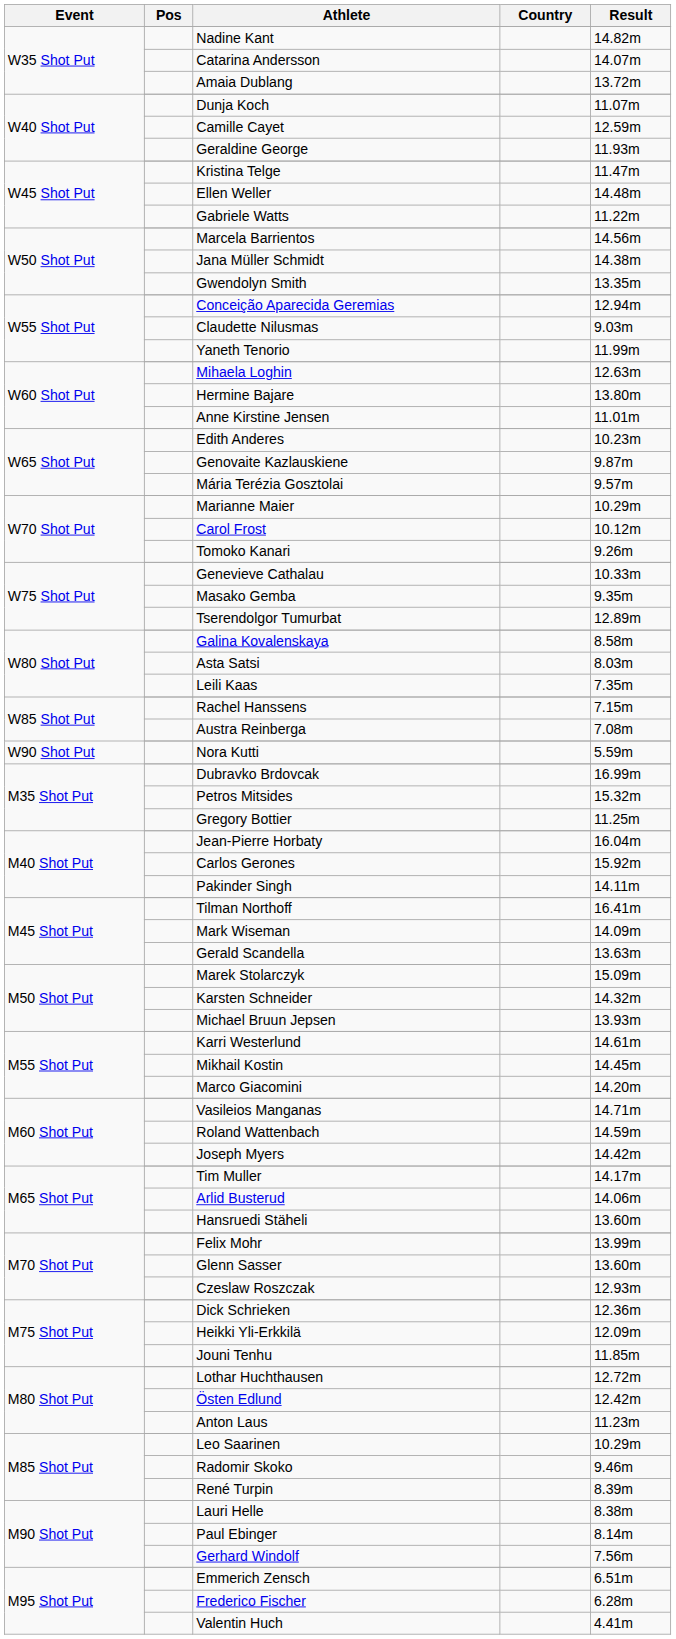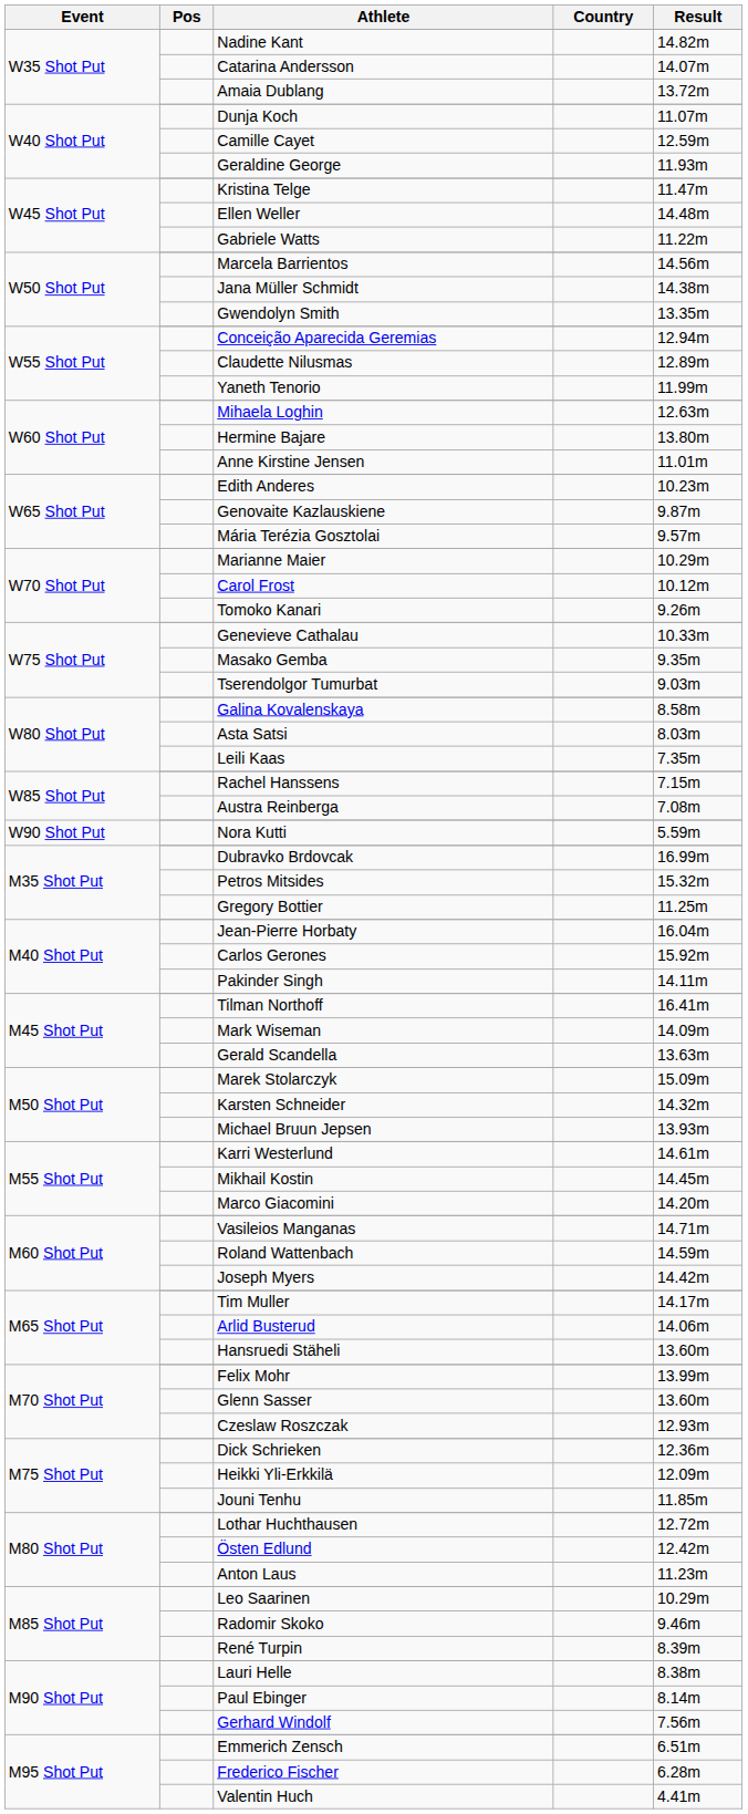Claudette Nilusmas | Result: 9.03m -> 12.89m
Tserendolgor Tumurbat | Result: 12.89m -> 9.03m
